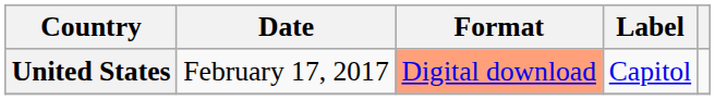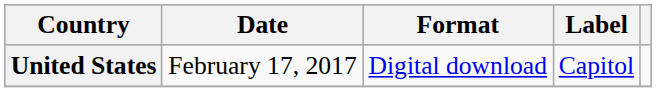United States | Format: lightsalmon background -> no background
